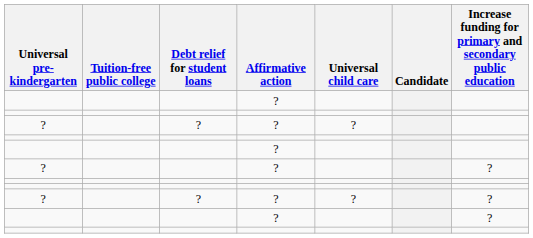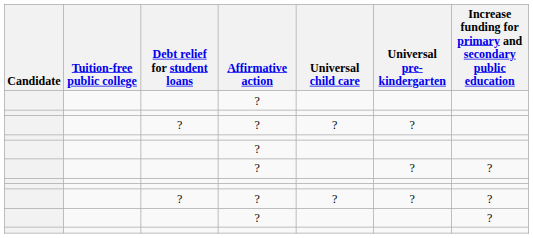columns swapped: Candidate <-> Universal pre-kindergarten
